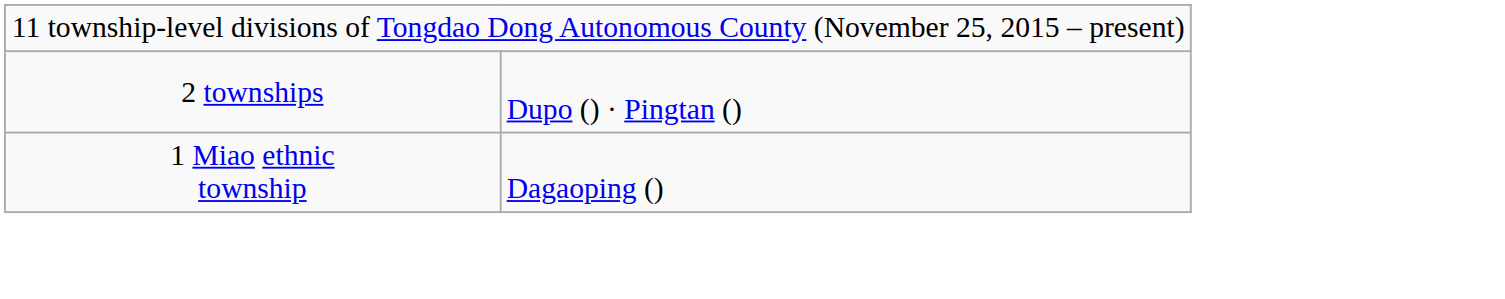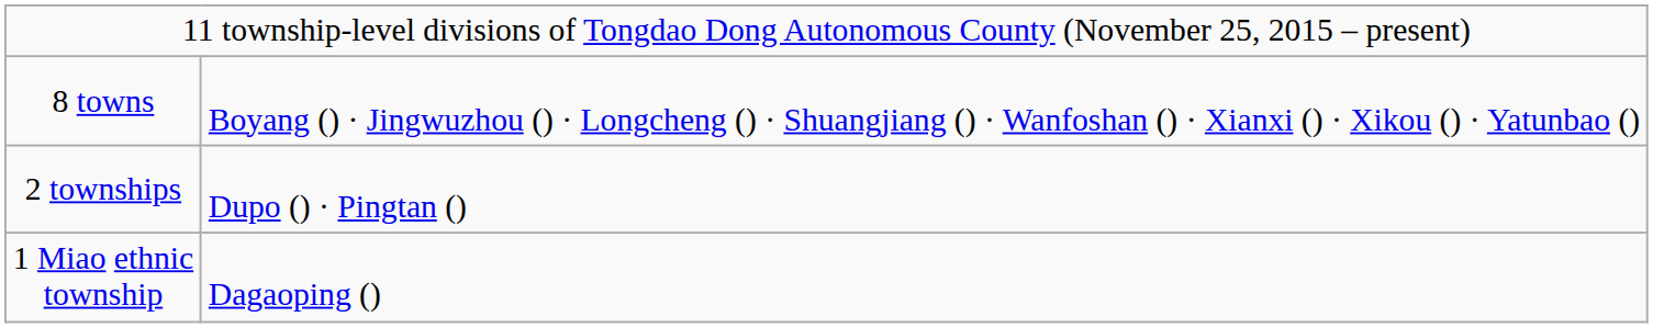+ row: 8 towns | Boyang () · Jingwuzhou () · Longcheng () · Shuangjiang () · Wanfoshan () · Xianxi () · Xikou () · Yatunbao ()
